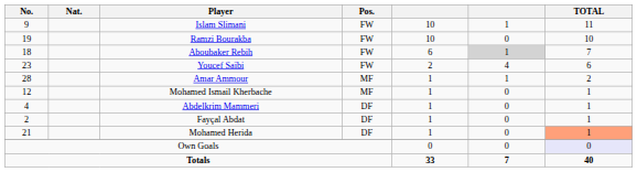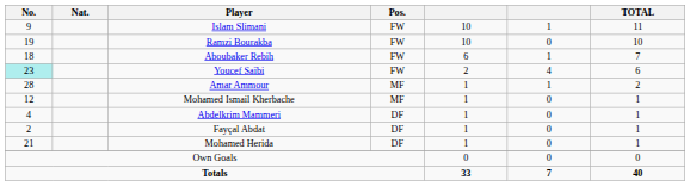Aboubaker Rebih | column 6: lightgrey background -> no background
Youcef Saïbi | No.: no background -> paleturquoise background
Mohamed Herida | TOTAL: lightsalmon background -> no background
Own Goals | TOTAL: lavender background -> no background
